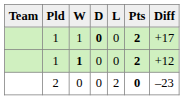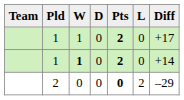columns swapped: L <-> Pts
row 2 | D: bold -> normal
row 3 | Diff: +12 -> +14
row 4 | Diff: –23 -> –29
